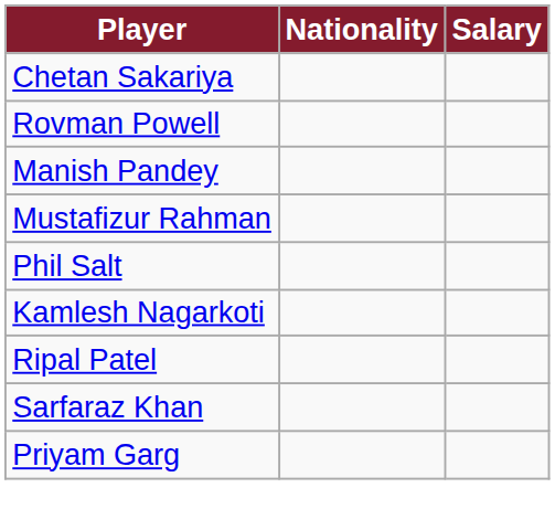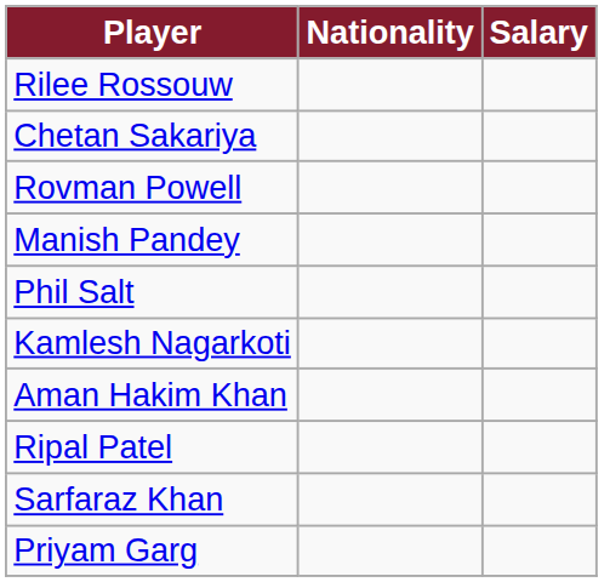+ row: Rilee Rossouw
- row: Mustafizur Rahman
+ row: Aman Hakim Khan
